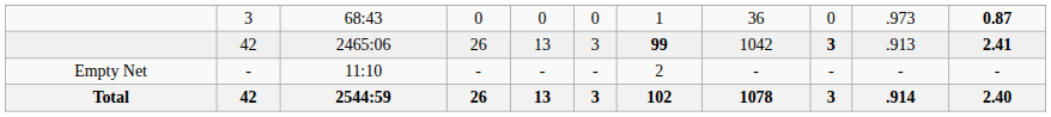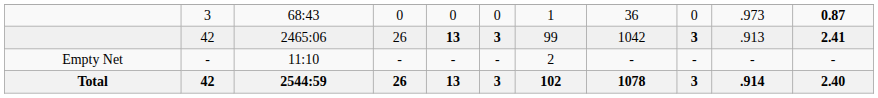42 / 2465:06 | column 5: normal -> bold
42 / 2465:06 | column 6: normal -> bold
42 / 2465:06 | column 7: bold -> normal
